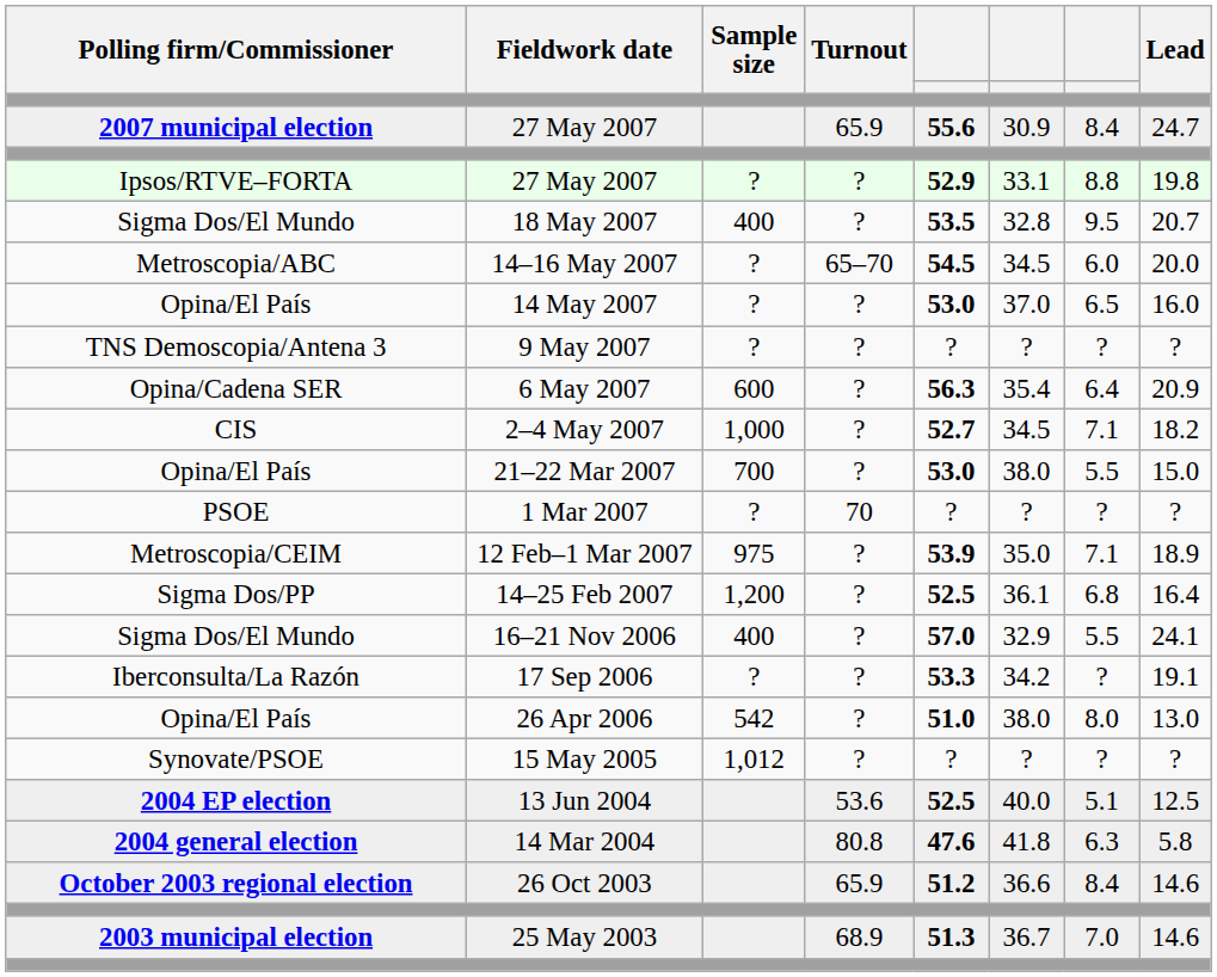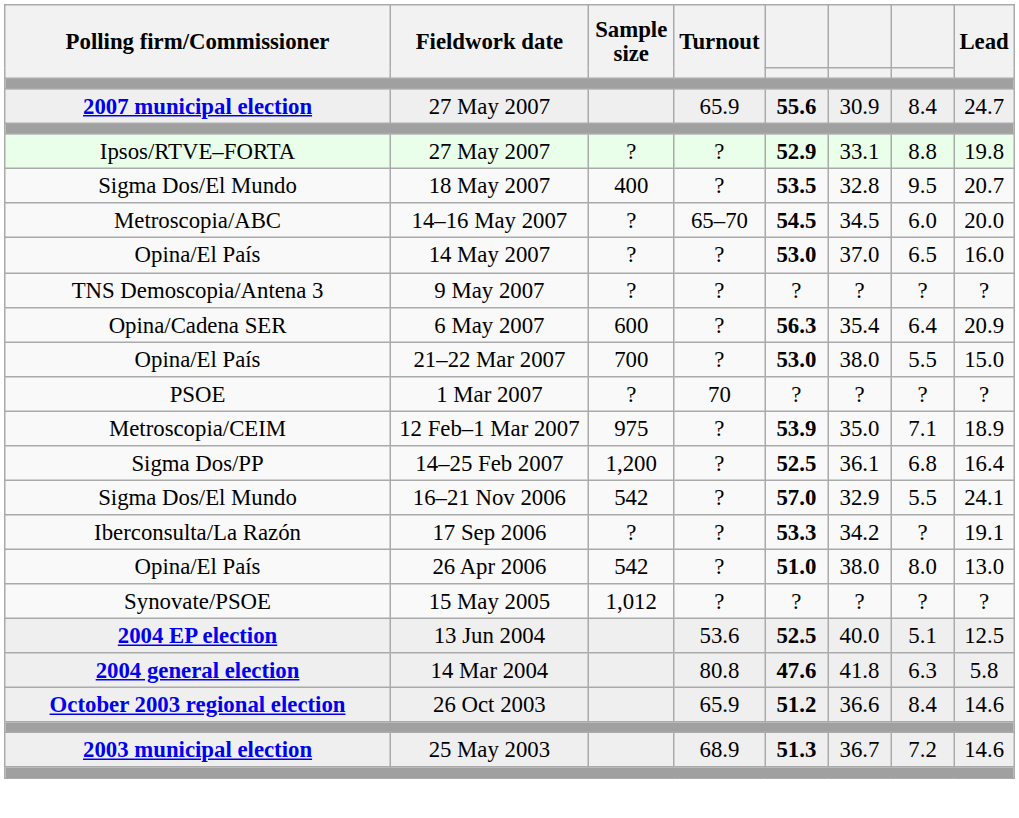- row: CIS | 2–4 May 2007 | 1,000 | ? | 52.7 | 34.5 | 7.1 | 18.2
16–21 Nov 2006 | Sample size: 400 -> 542
25 May 2003 | column 7: 7.0 -> 7.2
